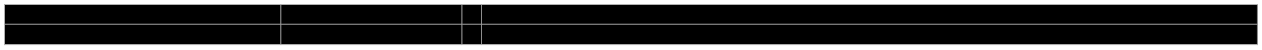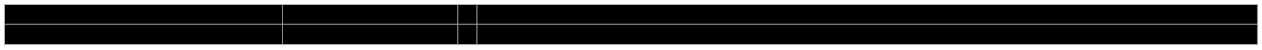Stef Wallace | column 2: bold -> normal
